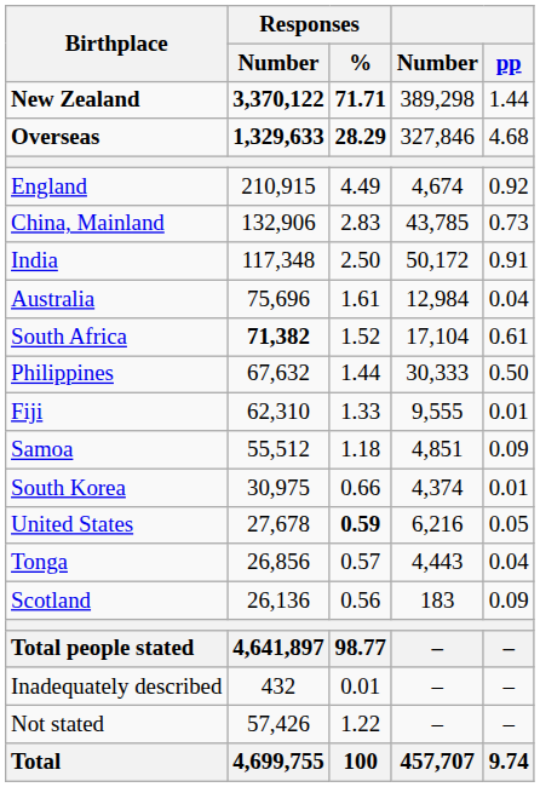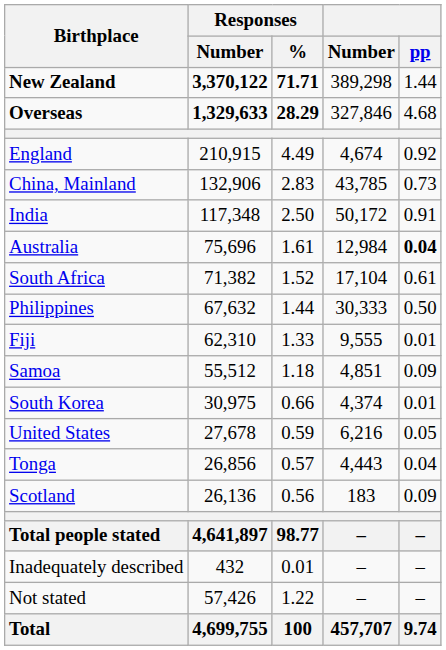Australia | pp: normal -> bold
South Africa | Responses / Number: bold -> normal
United States | Responses / %: bold -> normal
